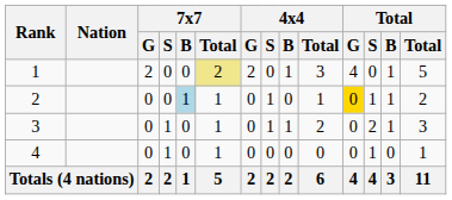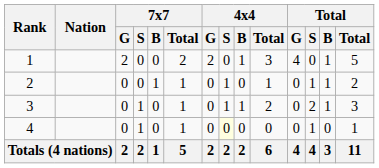row 3 | 7x7 / Total: khaki background -> no background
row 4 | 7x7 / B: lightblue background -> no background
row 4 | Total / G: gold background -> no background
row 6 | 4x4 / S: no background -> lightyellow background
